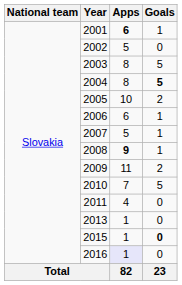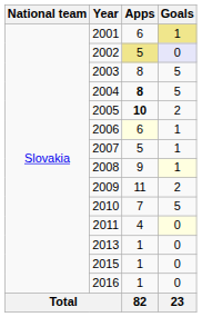2001 | Apps: bold -> normal
2001 | Goals: no background -> khaki background
2002 | Apps: no background -> khaki background
2002 | Goals: no background -> lavender background
2004 | Apps: normal -> bold
2004 | Goals: bold -> normal
2005 | Apps: normal -> bold
2006 | Apps: no background -> lightyellow background
2008 | Apps: bold -> normal
2008 | Goals: no background -> lightyellow background
2011 | Goals: no background -> lightyellow background
2015 | Goals: bold -> normal
2016 | Apps: lavender background -> no background
